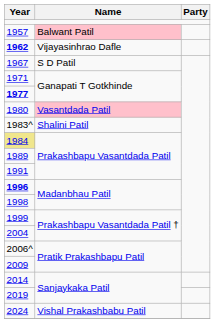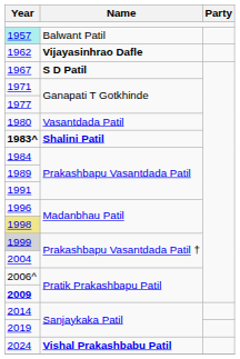1957 | Year: no background -> paleturquoise background
1957 | Name: pink background -> no background
1962 | Year: bold -> normal
1962 | Name: normal -> bold
1967 | Name: normal -> bold
1977 | Year: bold -> normal
1980 | Name: pink background -> no background
1983^ | Year: normal -> bold
1983^ | Name: normal -> bold
1984 | Year: khaki background -> no background
1996 | Year: bold -> normal
1998 | Year: no background -> khaki background
1999 | Year: no background -> lightgrey background
2009 | Year: normal -> bold
2024 | Name: normal -> bold
